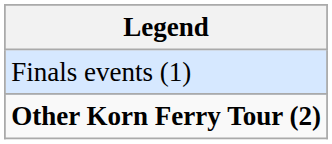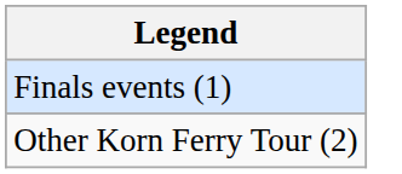row 3 | column 1: bold -> normal
